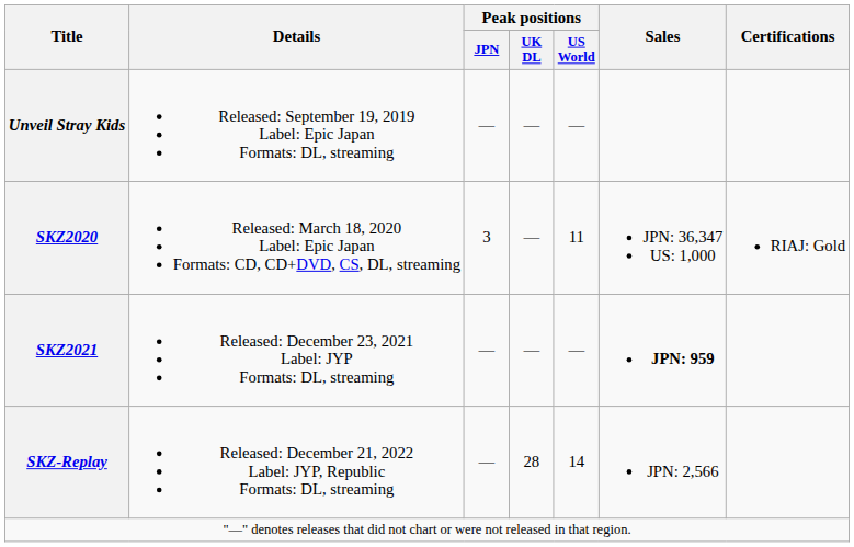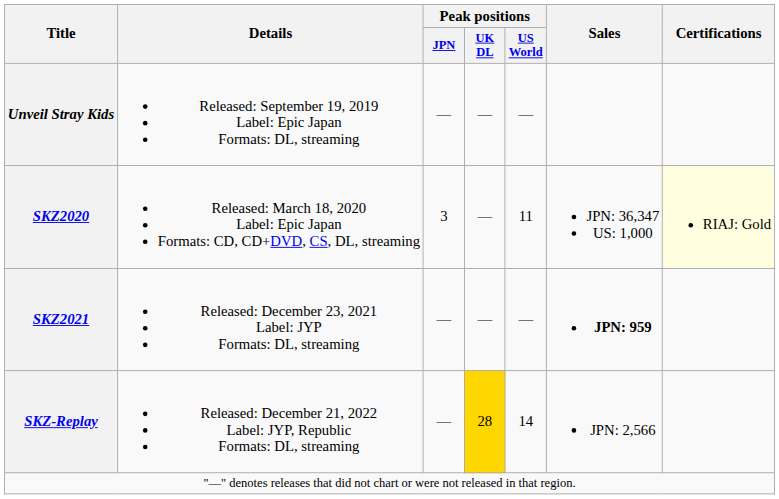SKZ2020 | Certifications: no background -> lightyellow background
SKZ-Replay | Peak positions / UK DL: no background -> gold background
